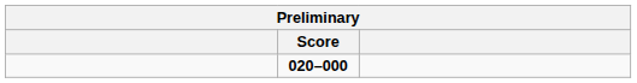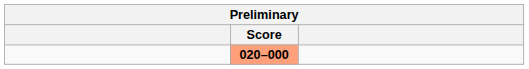row 3 | Score: no background -> lightsalmon background
